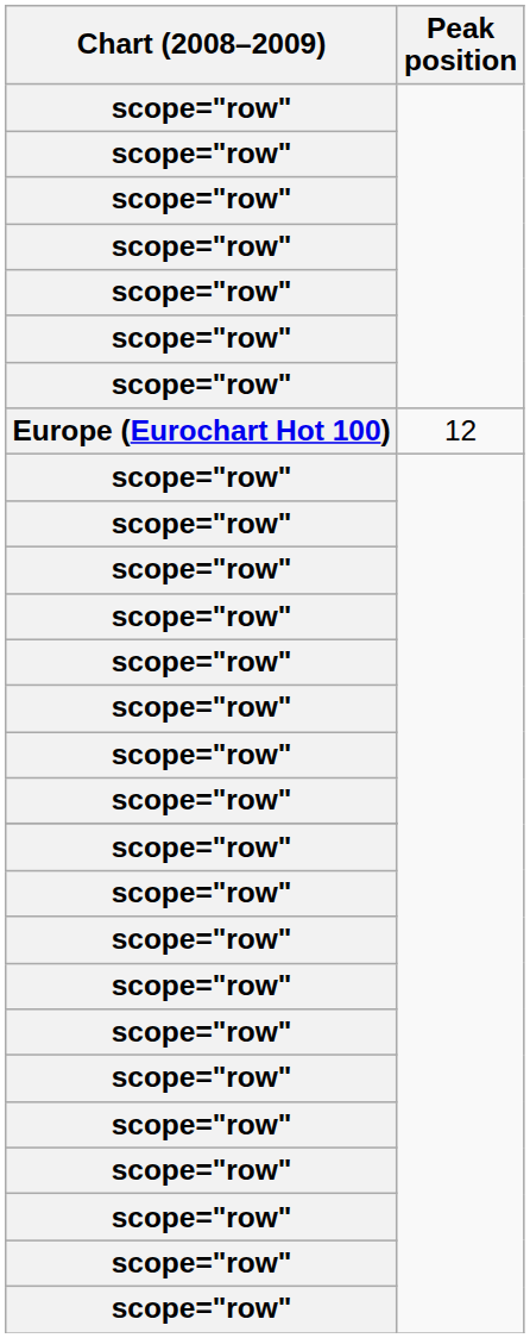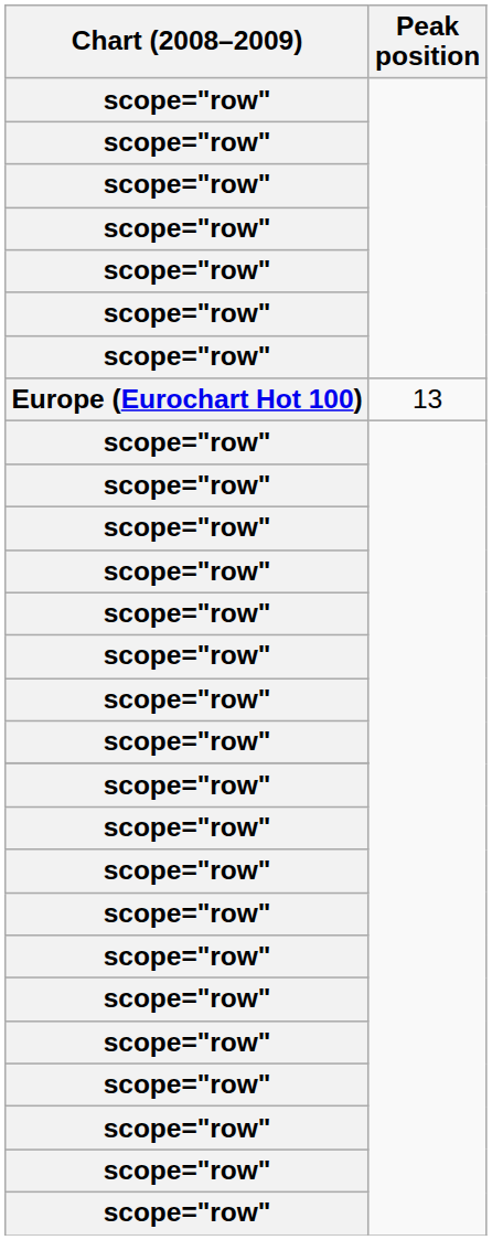Europe (Eurochart Hot 100) | Peak position: 12 -> 13
